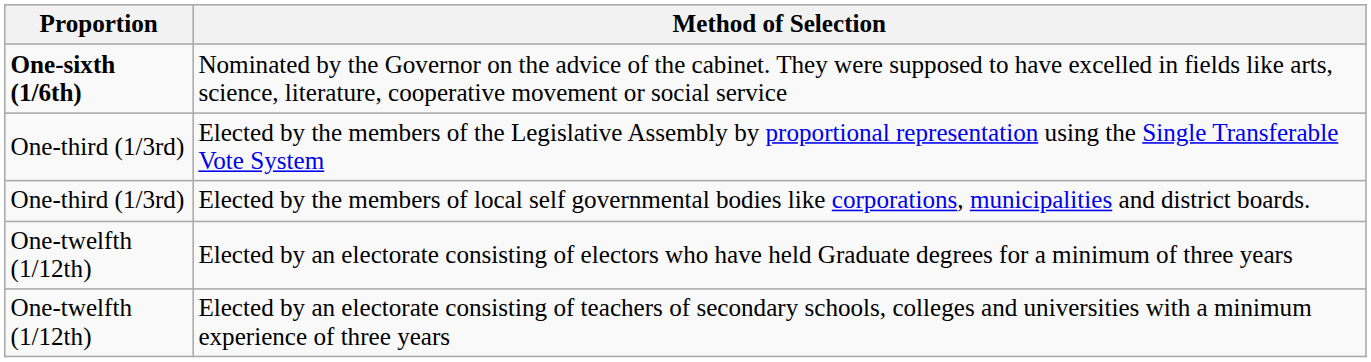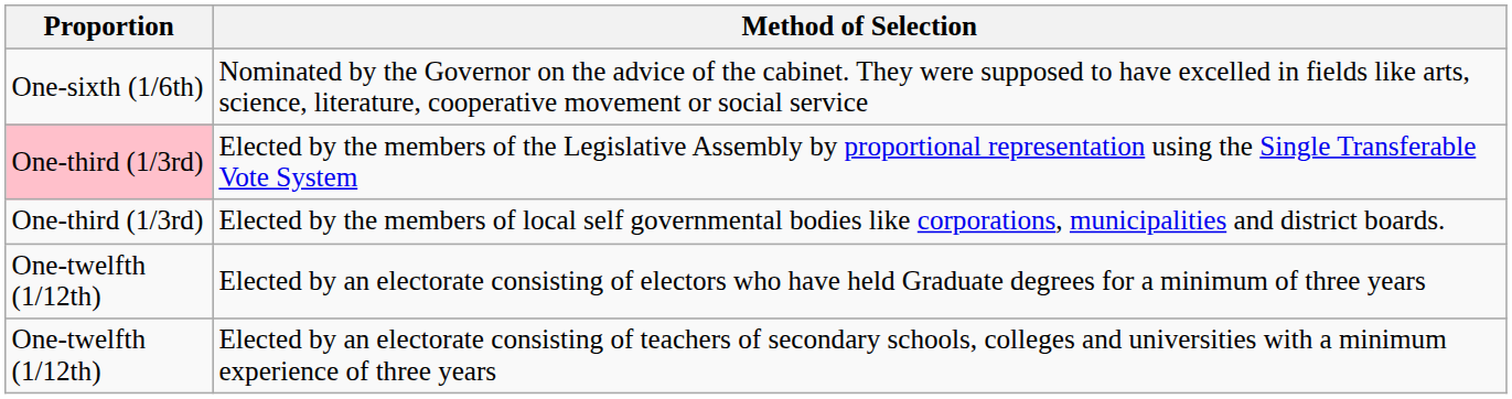row 2 | Proportion: bold -> normal
row 3 | Proportion: no background -> pink background
